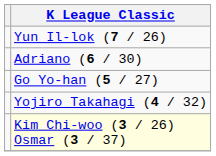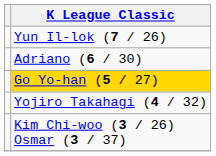Go Yo-han (5 / 27) | K League Classic: no background -> gold background
Kim Chi-woo (3 / 26) Osmar (3 / 37) | K League Classic: lightyellow background -> no background
